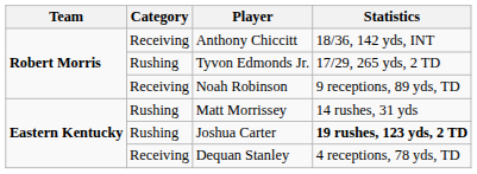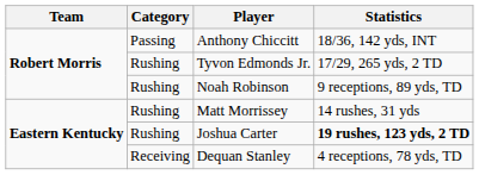Anthony Chiccitt | Category: Receiving -> Passing
Noah Robinson | Category: Receiving -> Rushing
